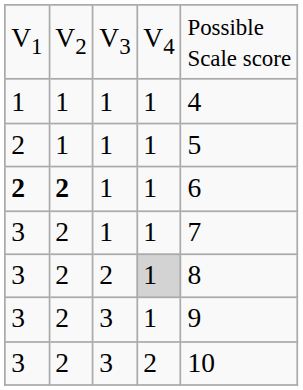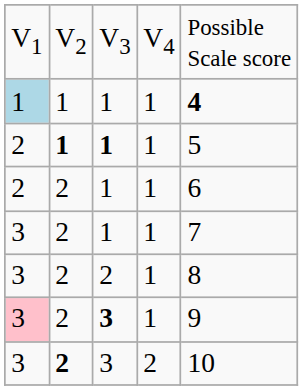row 2 | column 1: no background -> lightblue background
row 2 | column 5: normal -> bold
row 3 | column 2: normal -> bold
row 3 | column 3: normal -> bold
row 4 | column 1: bold -> normal
row 4 | column 2: bold -> normal
row 6 | column 4: lightgrey background -> no background
row 7 | column 1: no background -> pink background
row 7 | column 3: normal -> bold
row 8 | column 2: normal -> bold
